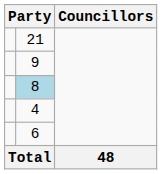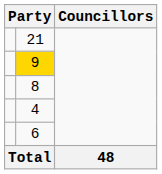9 | column 2: no background -> gold background
8 | column 2: lightblue background -> no background
